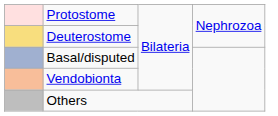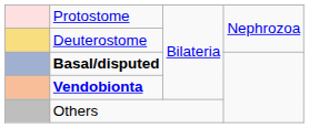Basal/disputed | column 2: normal -> bold
Vendobionta | column 2: normal -> bold
